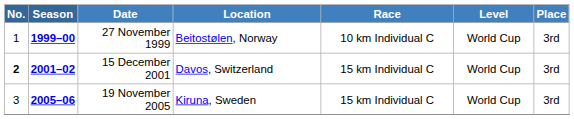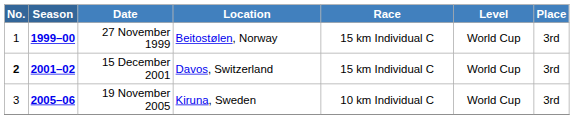27 November 1999 | Race: 10 km Individual C -> 15 km Individual C
19 November 2005 | Race: 15 km Individual C -> 10 km Individual C
